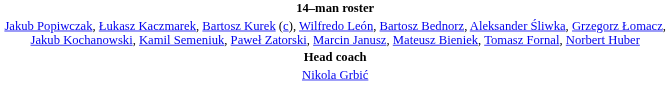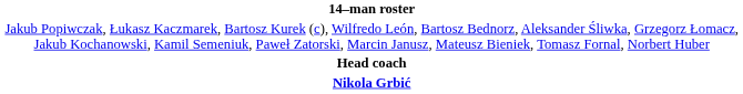row 4 | column 1: normal -> bold
